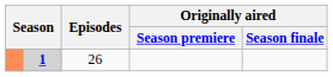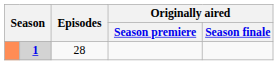row 3 | Episodes: 26 -> 28
